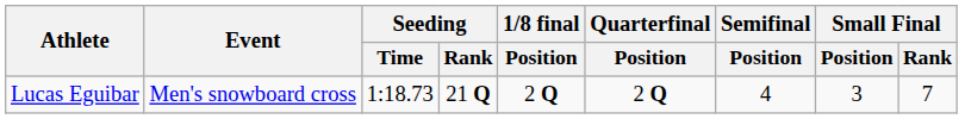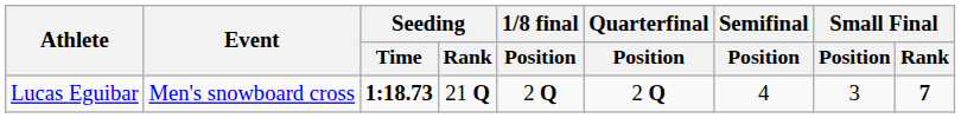Lucas Eguibar | Seeding / Time: normal -> bold
Lucas Eguibar | Small Final / Rank: normal -> bold
